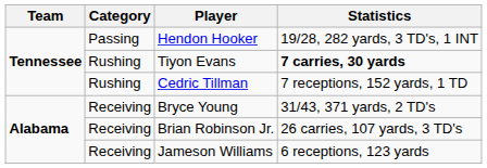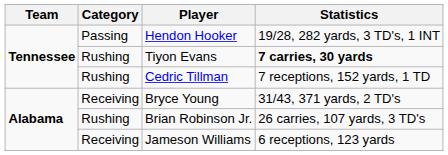Brian Robinson Jr. | Category: Receiving -> Rushing
